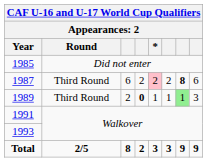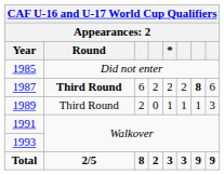1987 | Round: normal -> bold
1987 | *: pink background -> no background
1989 | column 4: bold -> normal
1989 | column 7: lightgreen background -> no background
